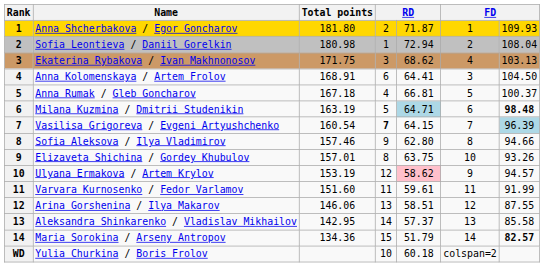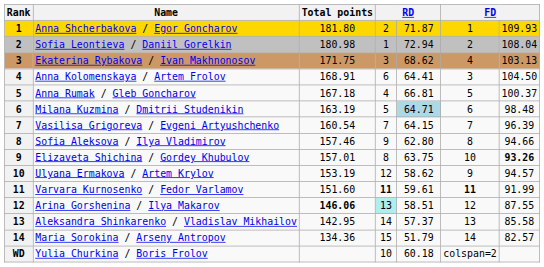Milana Kuzmina / Dmitrii Studenikin | column 7: bold -> normal
Vasilisa Grigoreva / Evgeni Artyushchenko | column 4: bold -> normal
Vasilisa Grigoreva / Evgeni Artyushchenko | column 7: lightblue background -> no background
Elizaveta Shichina / Gordey Khubulov | column 7: normal -> bold
Ulyana Ermakova / Artem Krylov | column 5: pink background -> no background
Varvara Kurnosenko / Fedor Varlamov | column 4: normal -> bold
Varvara Kurnosenko / Fedor Varlamov | column 6: normal -> bold
Arina Gorshenina / Ilya Makarov | Total points: normal -> bold
Arina Gorshenina / Ilya Makarov | column 4: no background -> paleturquoise background
Maria Sorokina / Arseny Antropov | column 7: bold -> normal
